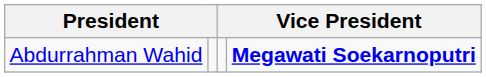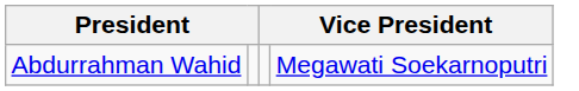Abdurrahman Wahid | column 4: bold -> normal
